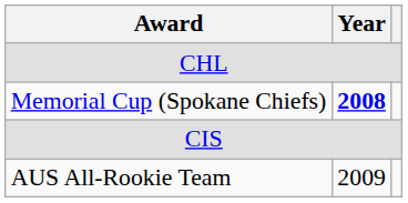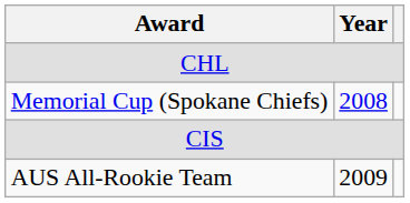Memorial Cup (Spokane Chiefs) | Year: bold -> normal
